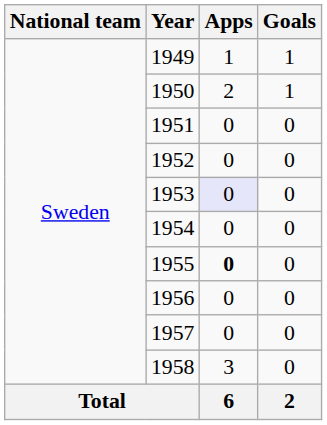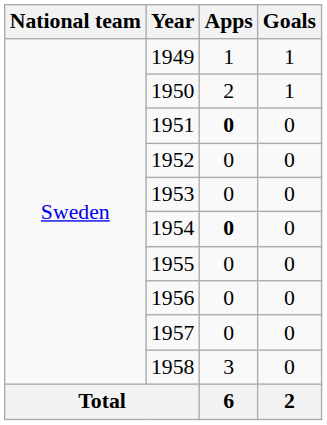1951 | Apps: normal -> bold
1953 | Apps: lavender background -> no background
1954 | Apps: normal -> bold
1955 | Apps: bold -> normal
